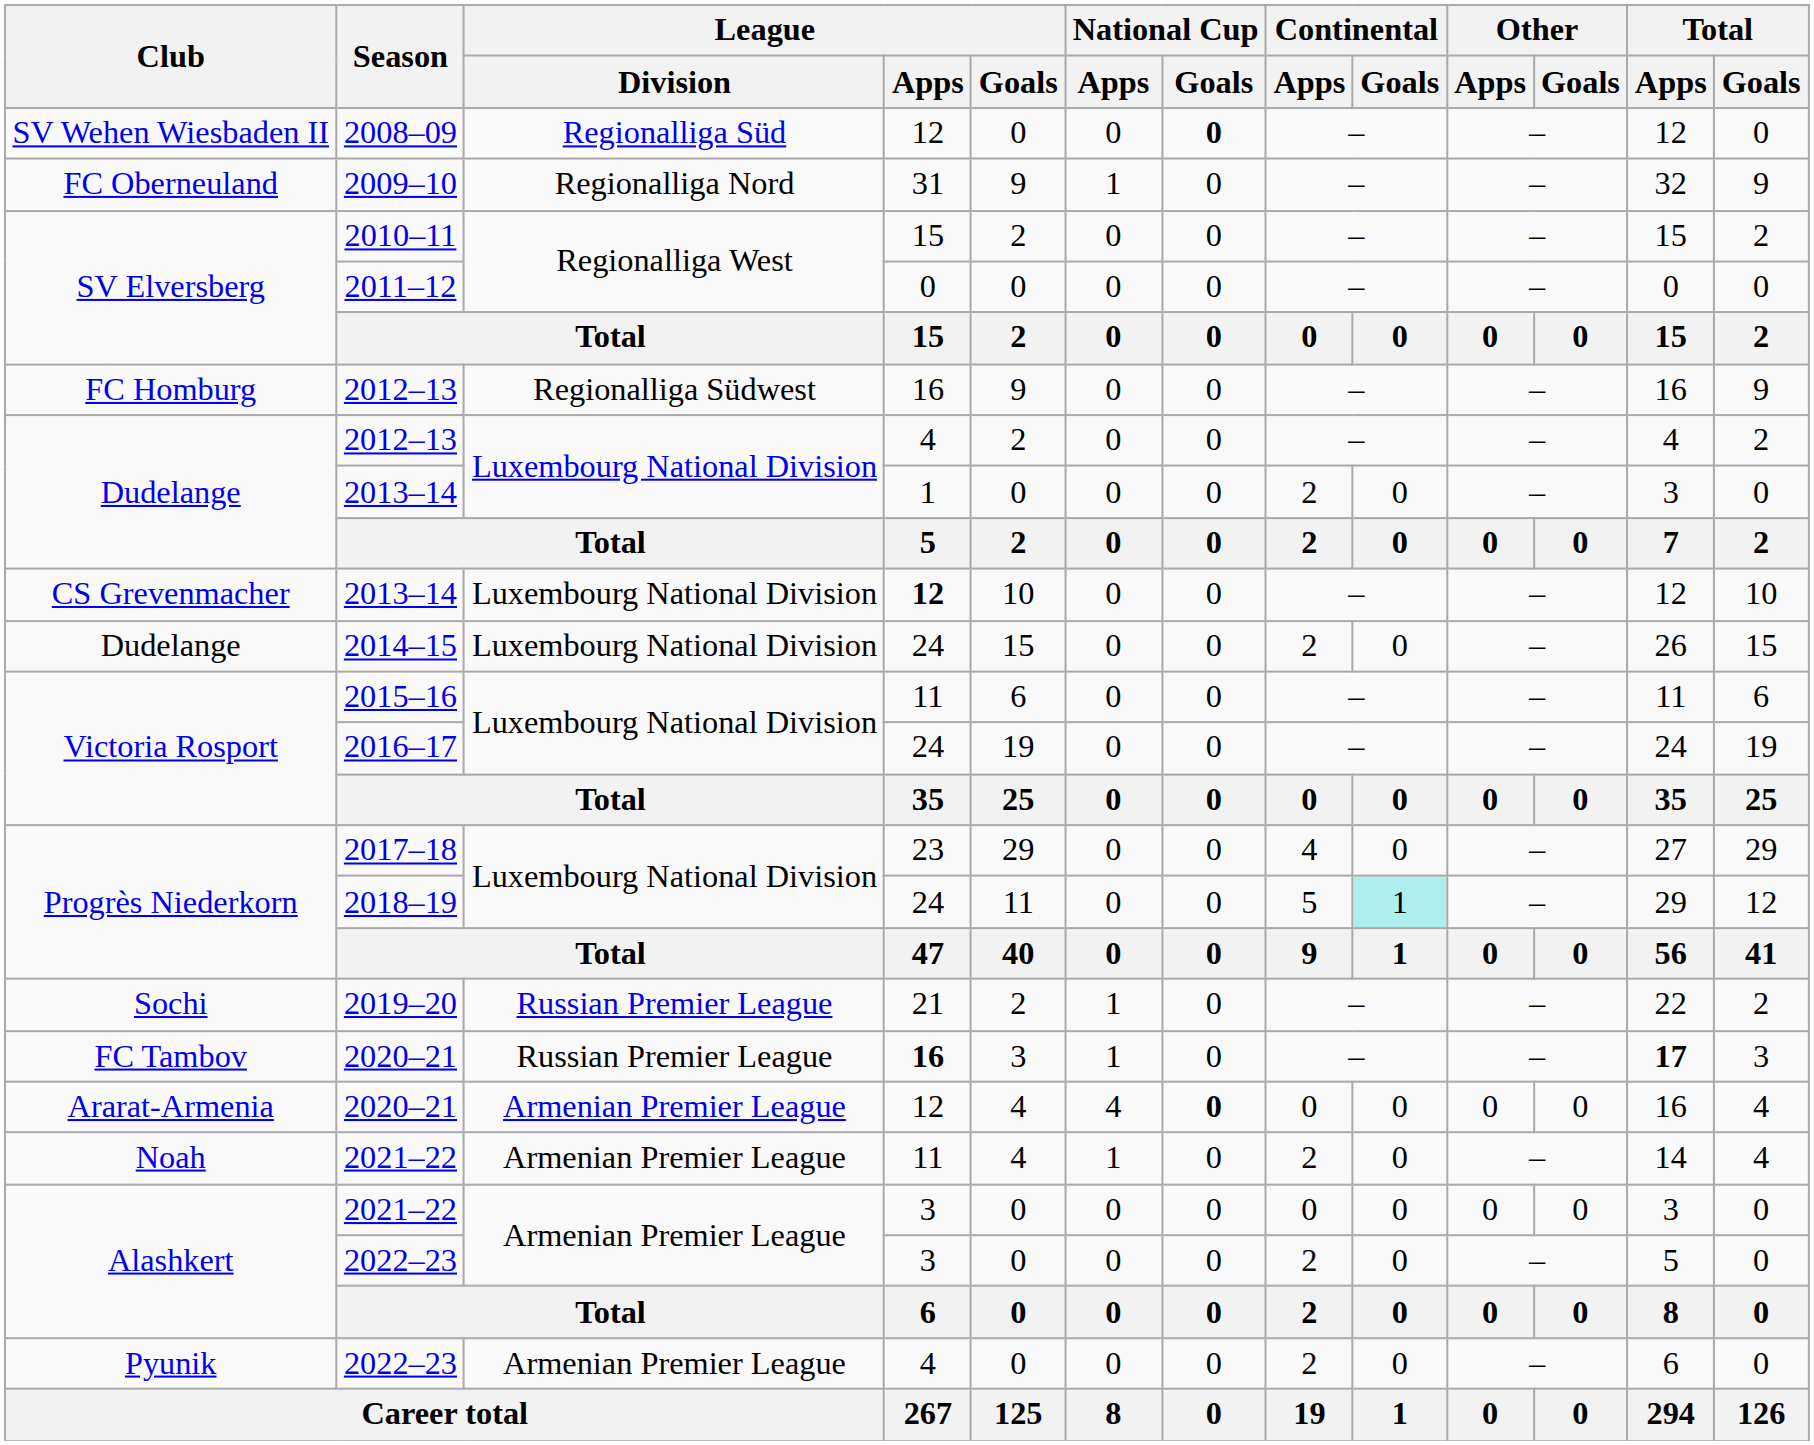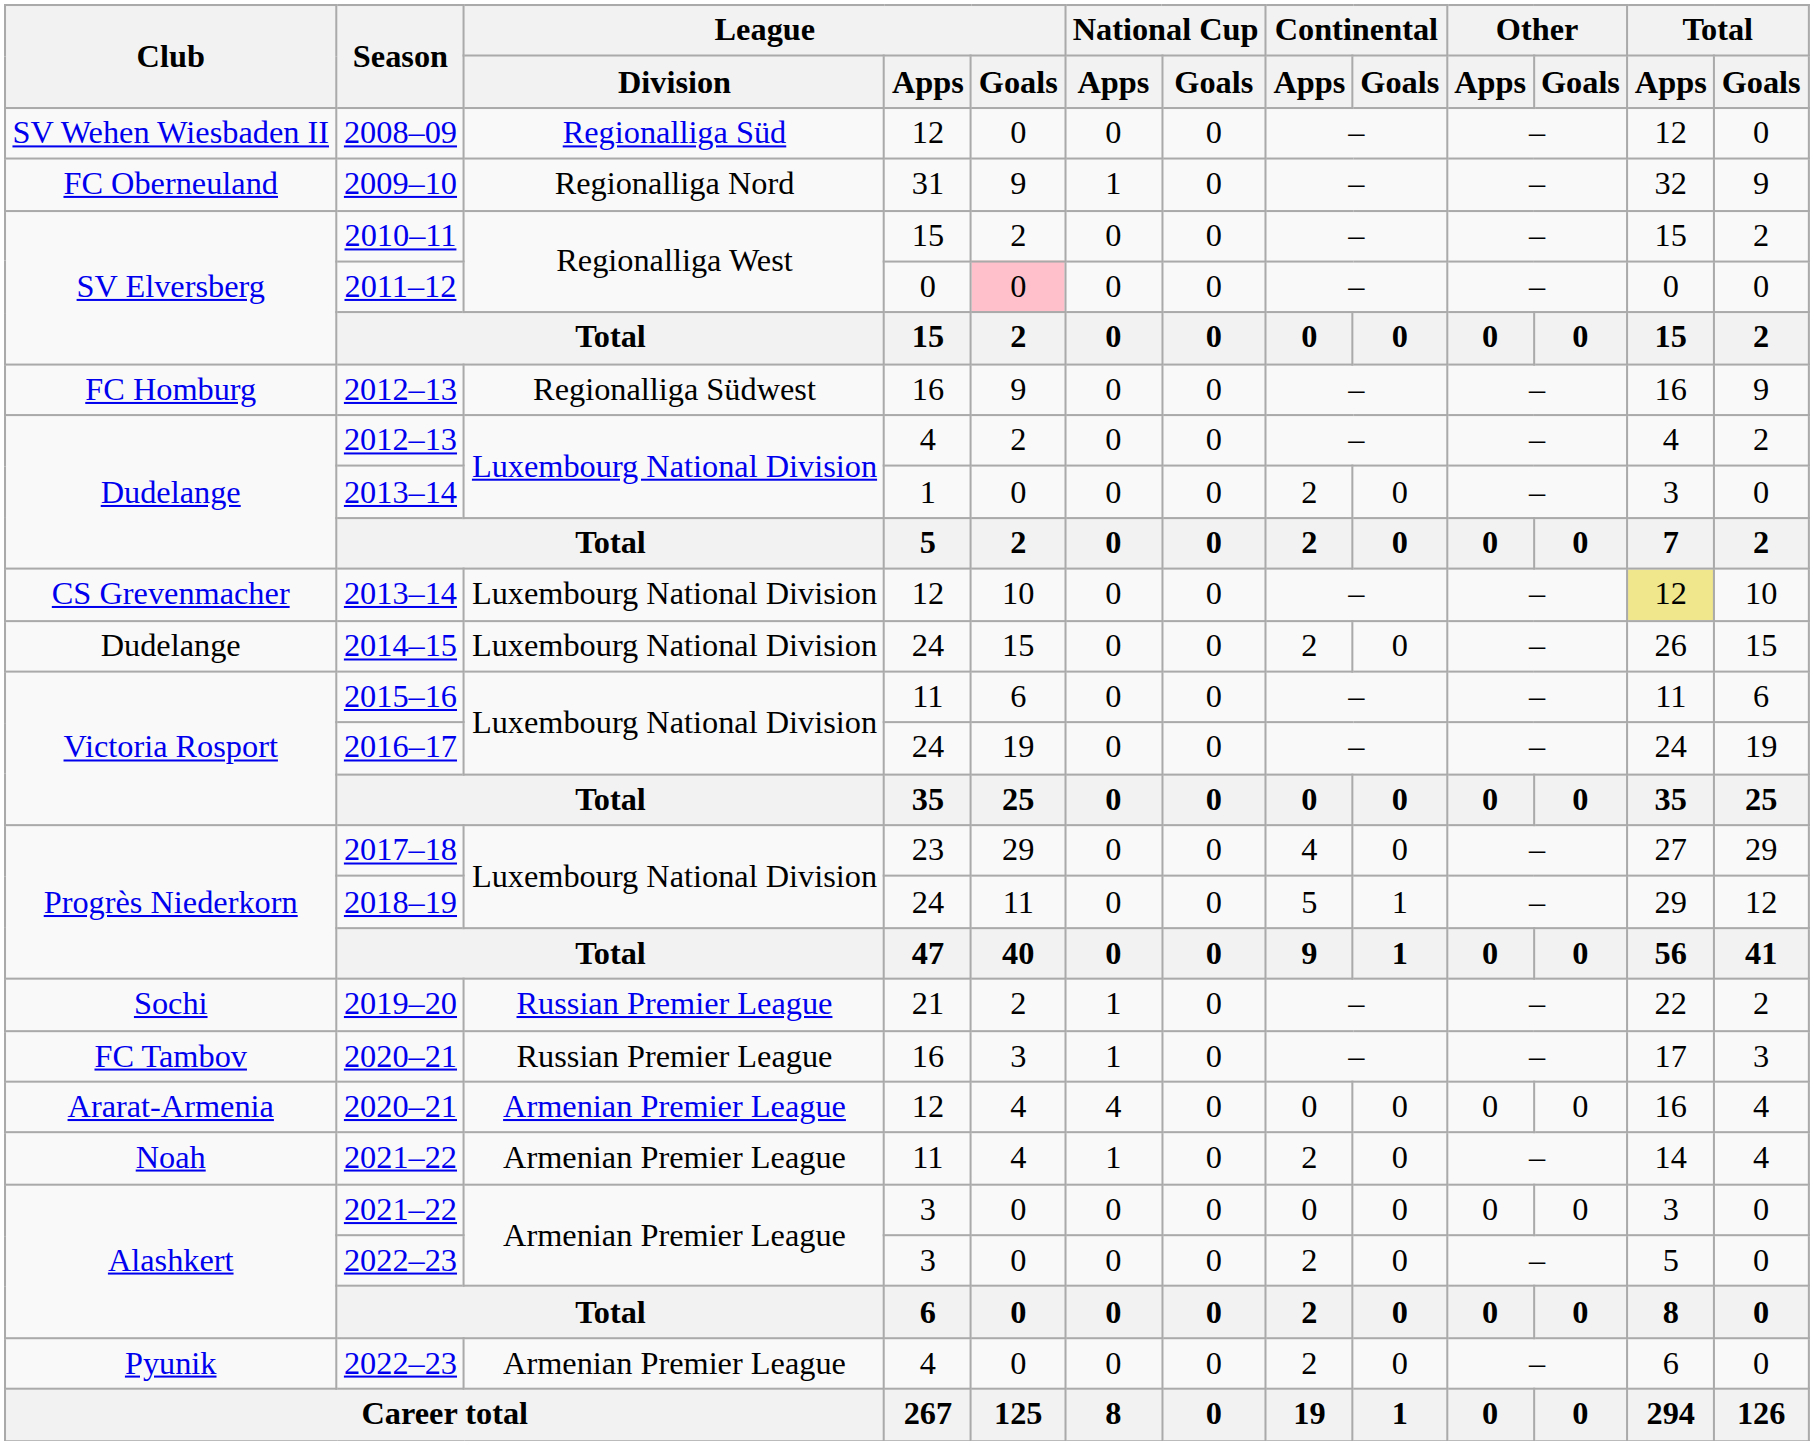2008–09 | National Cup / Goals: bold -> normal
2011–12 | League / Goals: no background -> pink background
CS Grevenmacher / 2013–14 | League / Apps: bold -> normal
CS Grevenmacher / 2013–14 | Total / Apps: no background -> khaki background
2018–19 | Continental / Goals: paleturquoise background -> no background
FC Tambov / 2020–21 | League / Apps: bold -> normal
FC Tambov / 2020–21 | Total / Apps: bold -> normal
Ararat-Armenia / 2020–21 | National Cup / Goals: bold -> normal
